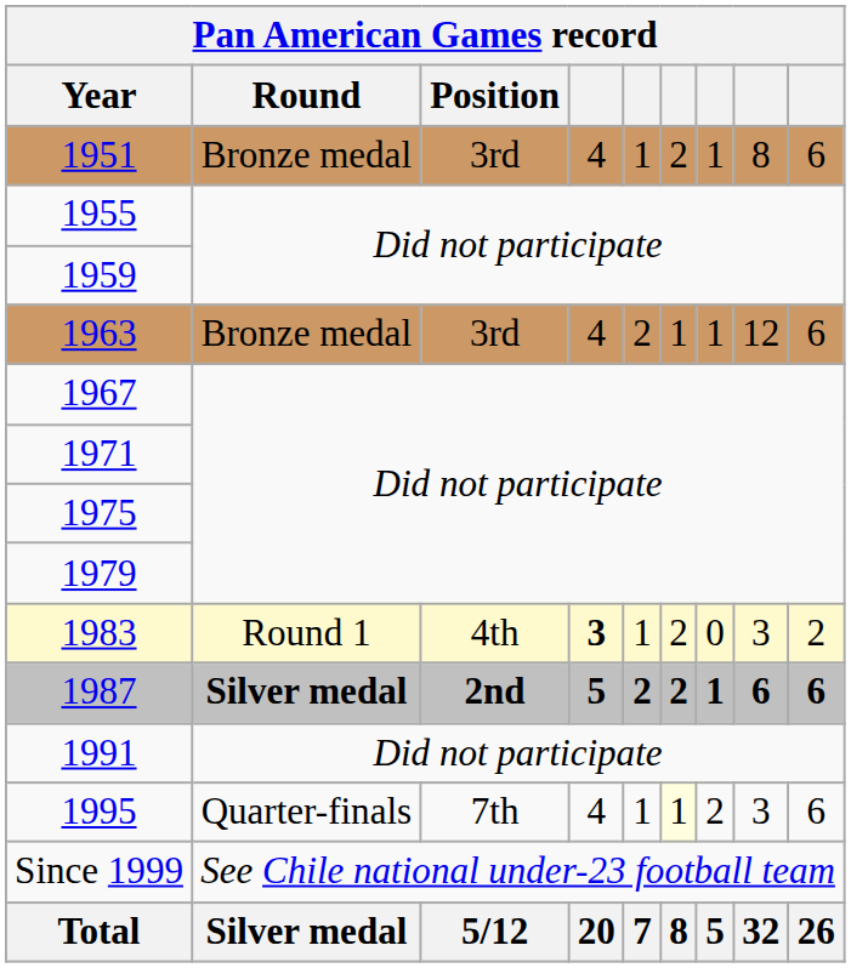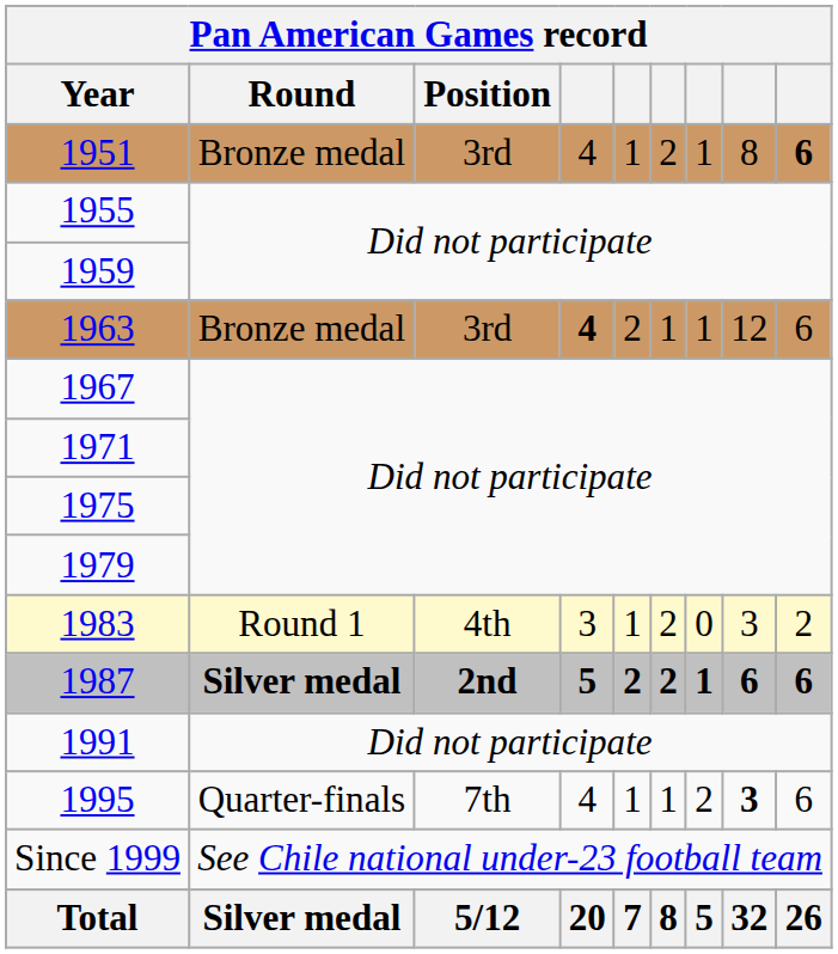1951 | column 9: normal -> bold
1963 | column 4: normal -> bold
1983 | column 4: bold -> normal
1995 | column 6: lightyellow background -> no background
1995 | column 8: normal -> bold
